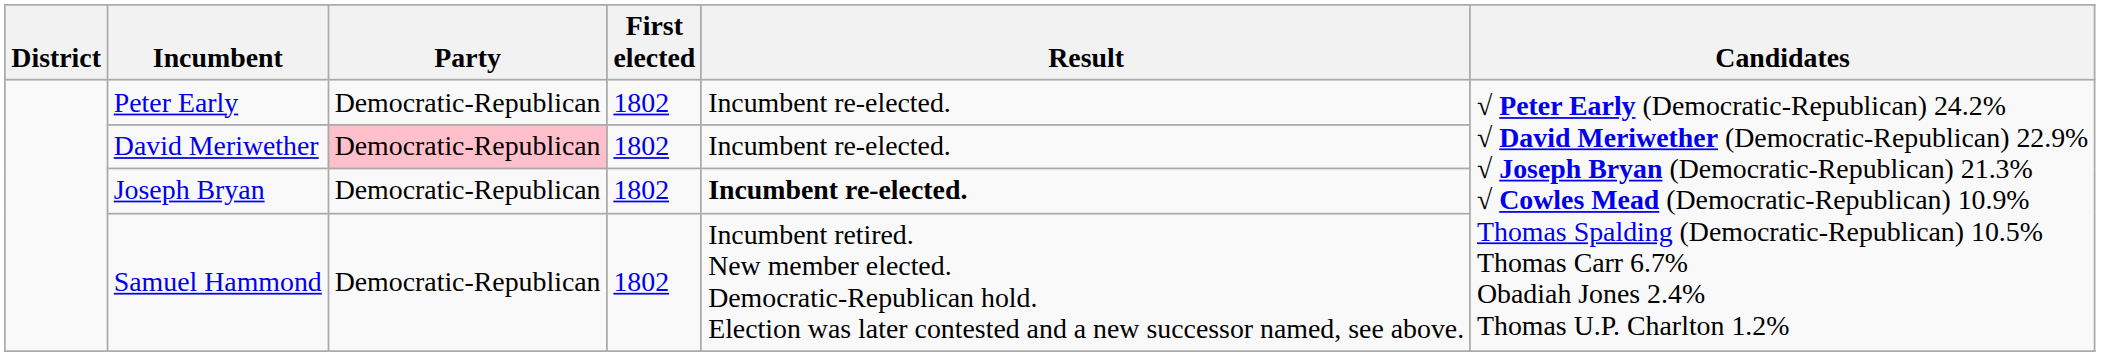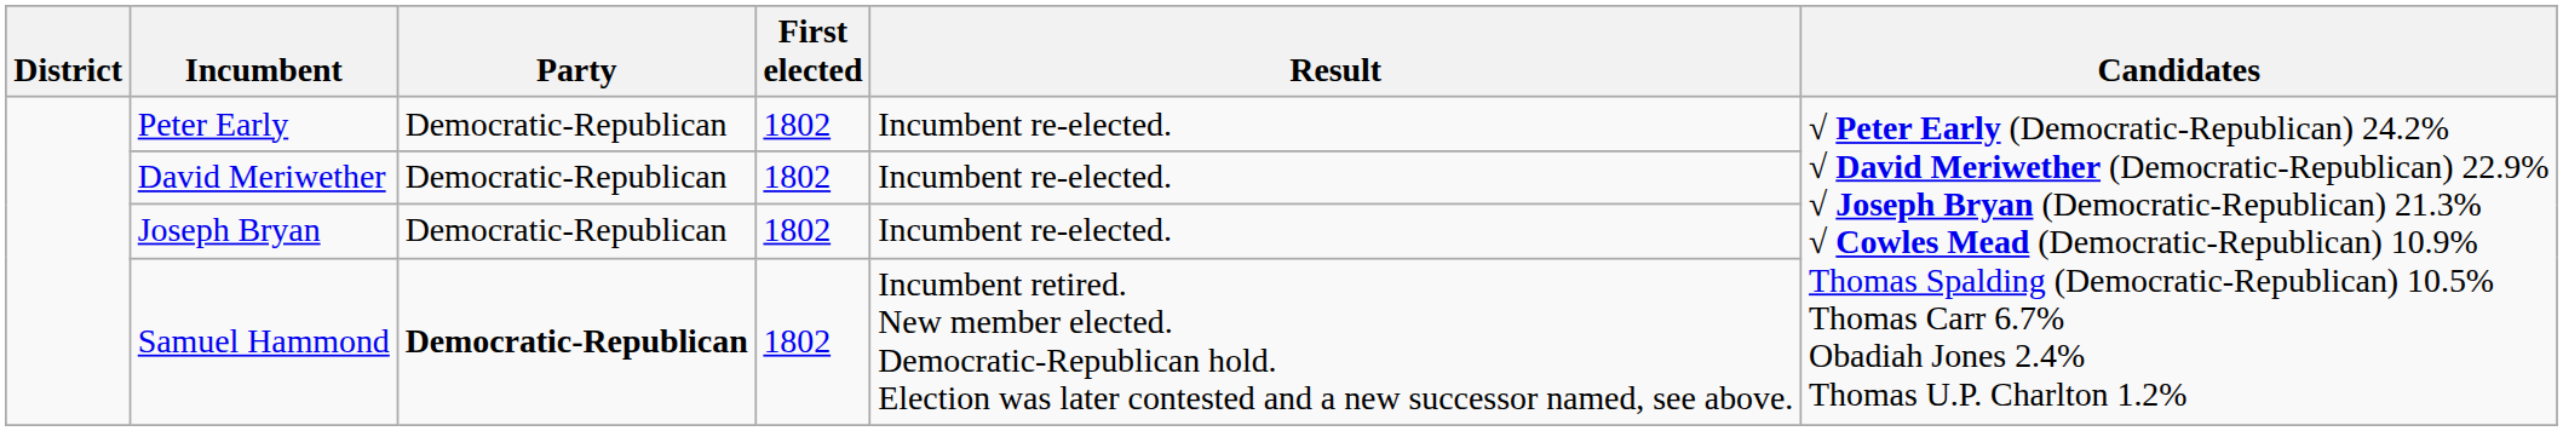David Meriwether | Party: pink background -> no background
Joseph Bryan | Result: bold -> normal
Samuel Hammond | Party: normal -> bold
